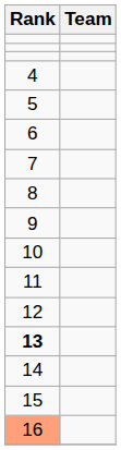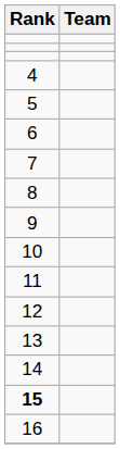row 14 | Rank: bold -> normal
row 16 | Rank: normal -> bold
row 17 | Rank: lightsalmon background -> no background
